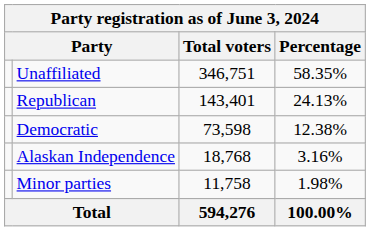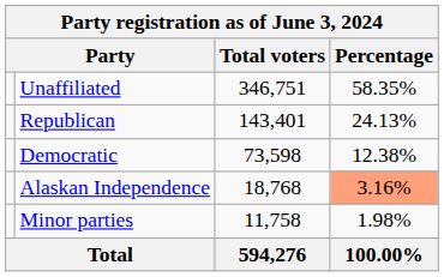Alaskan Independence | Percentage: no background -> lightsalmon background
